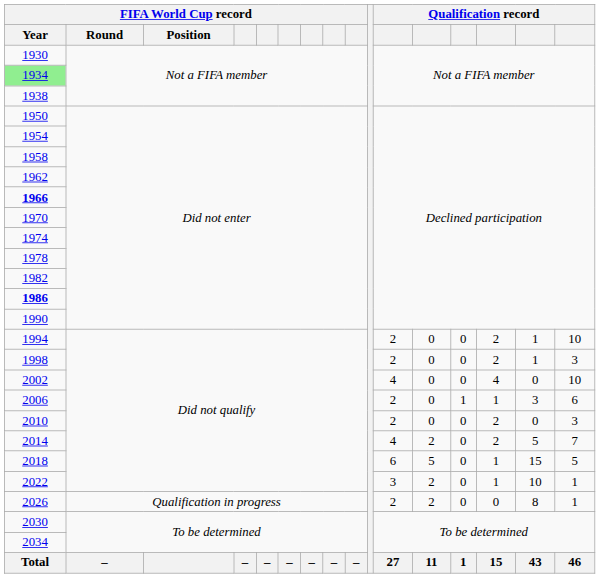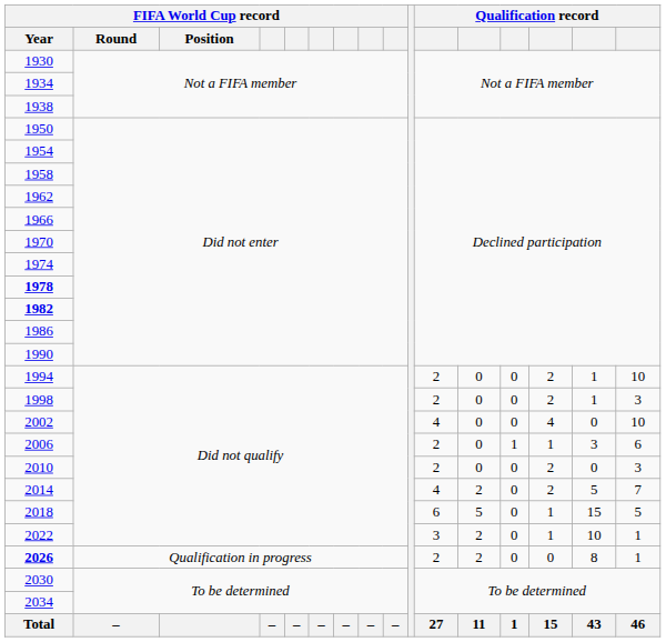1934 | FIFA World Cup record / Year: lightgreen background -> no background
1966 | FIFA World Cup record / Year: bold -> normal
1978 | FIFA World Cup record / Year: normal -> bold
1982 | FIFA World Cup record / Year: normal -> bold
1986 | FIFA World Cup record / Year: bold -> normal
2026 | FIFA World Cup record / Year: normal -> bold
